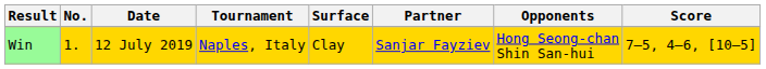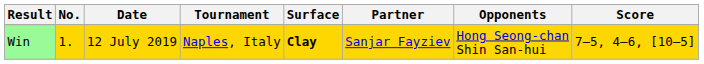Win | Surface: normal -> bold
